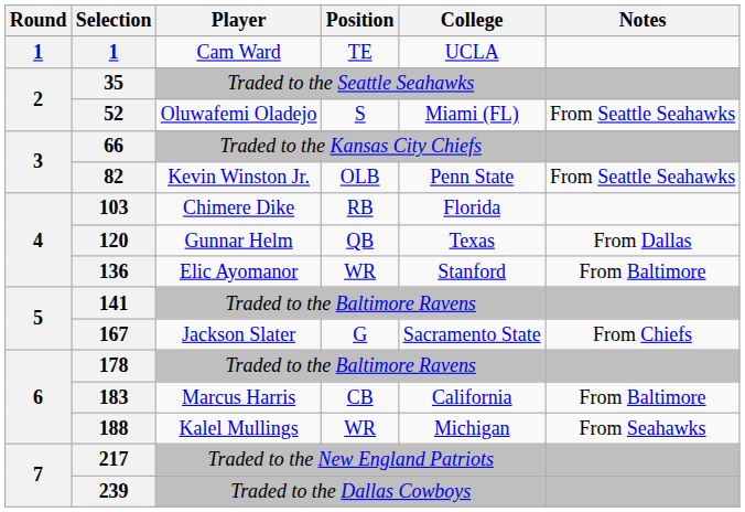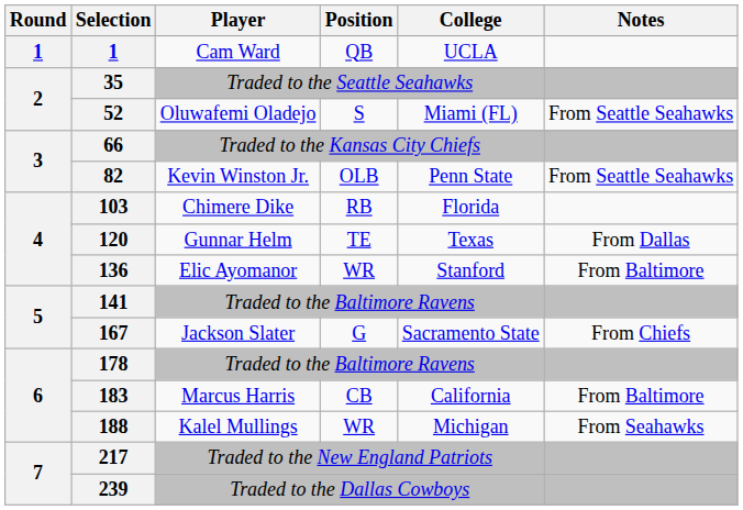Cam Ward | Position: TE -> QB
Gunnar Helm | Position: QB -> TE
